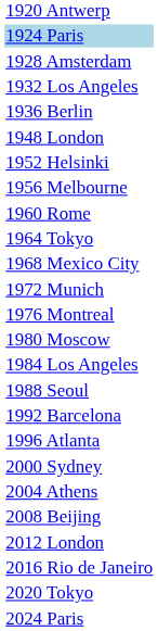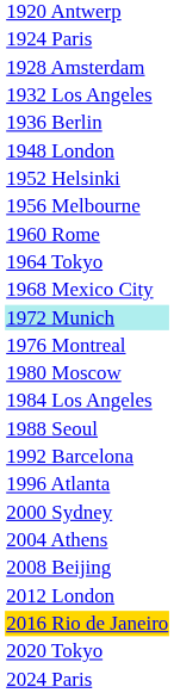1924 Paris | column 1: lightblue background -> no background
1972 Munich | column 1: no background -> paleturquoise background
2016 Rio de Janeiro | column 1: no background -> gold background
